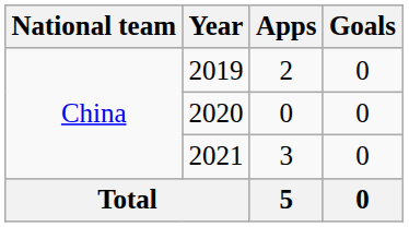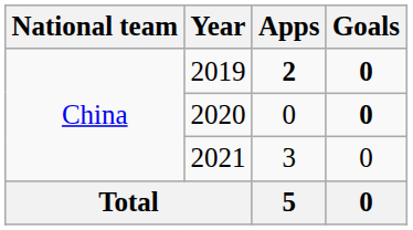2019 | Apps: normal -> bold
2019 | Goals: normal -> bold
2020 | Goals: normal -> bold
